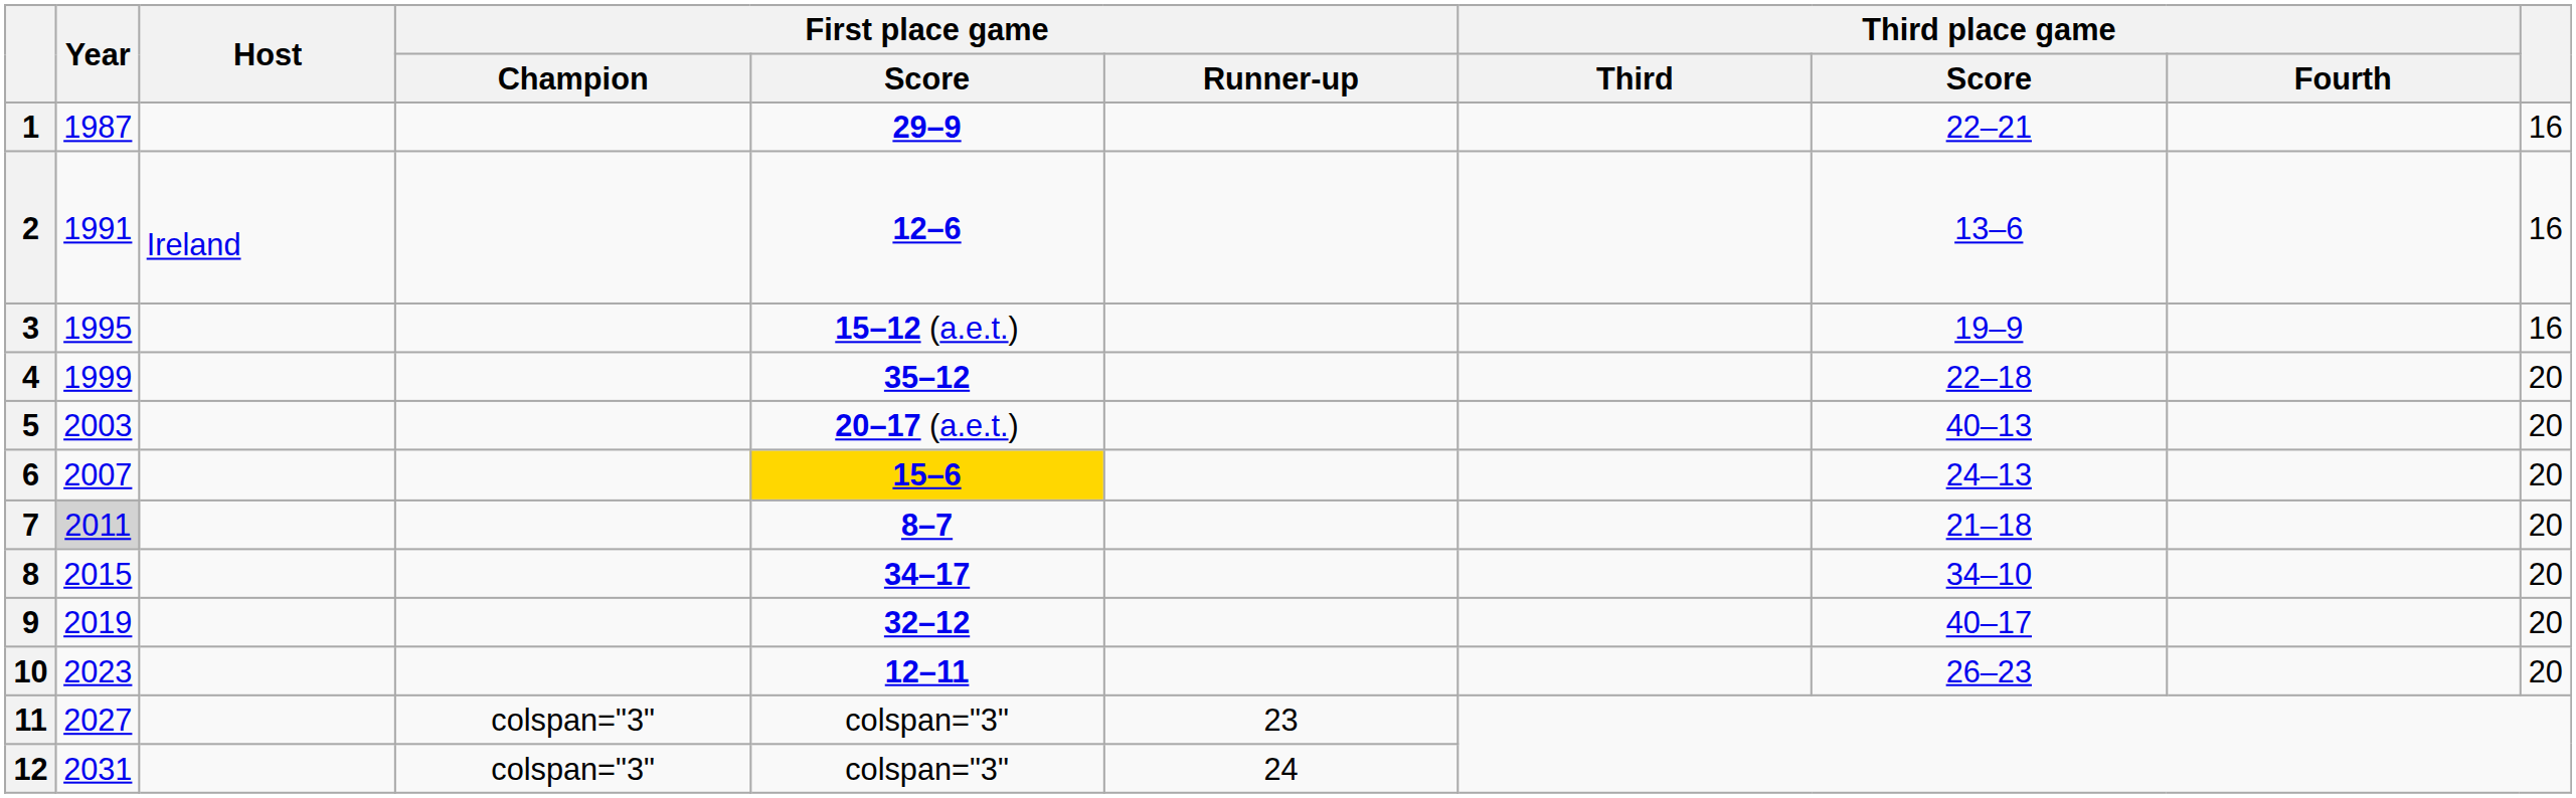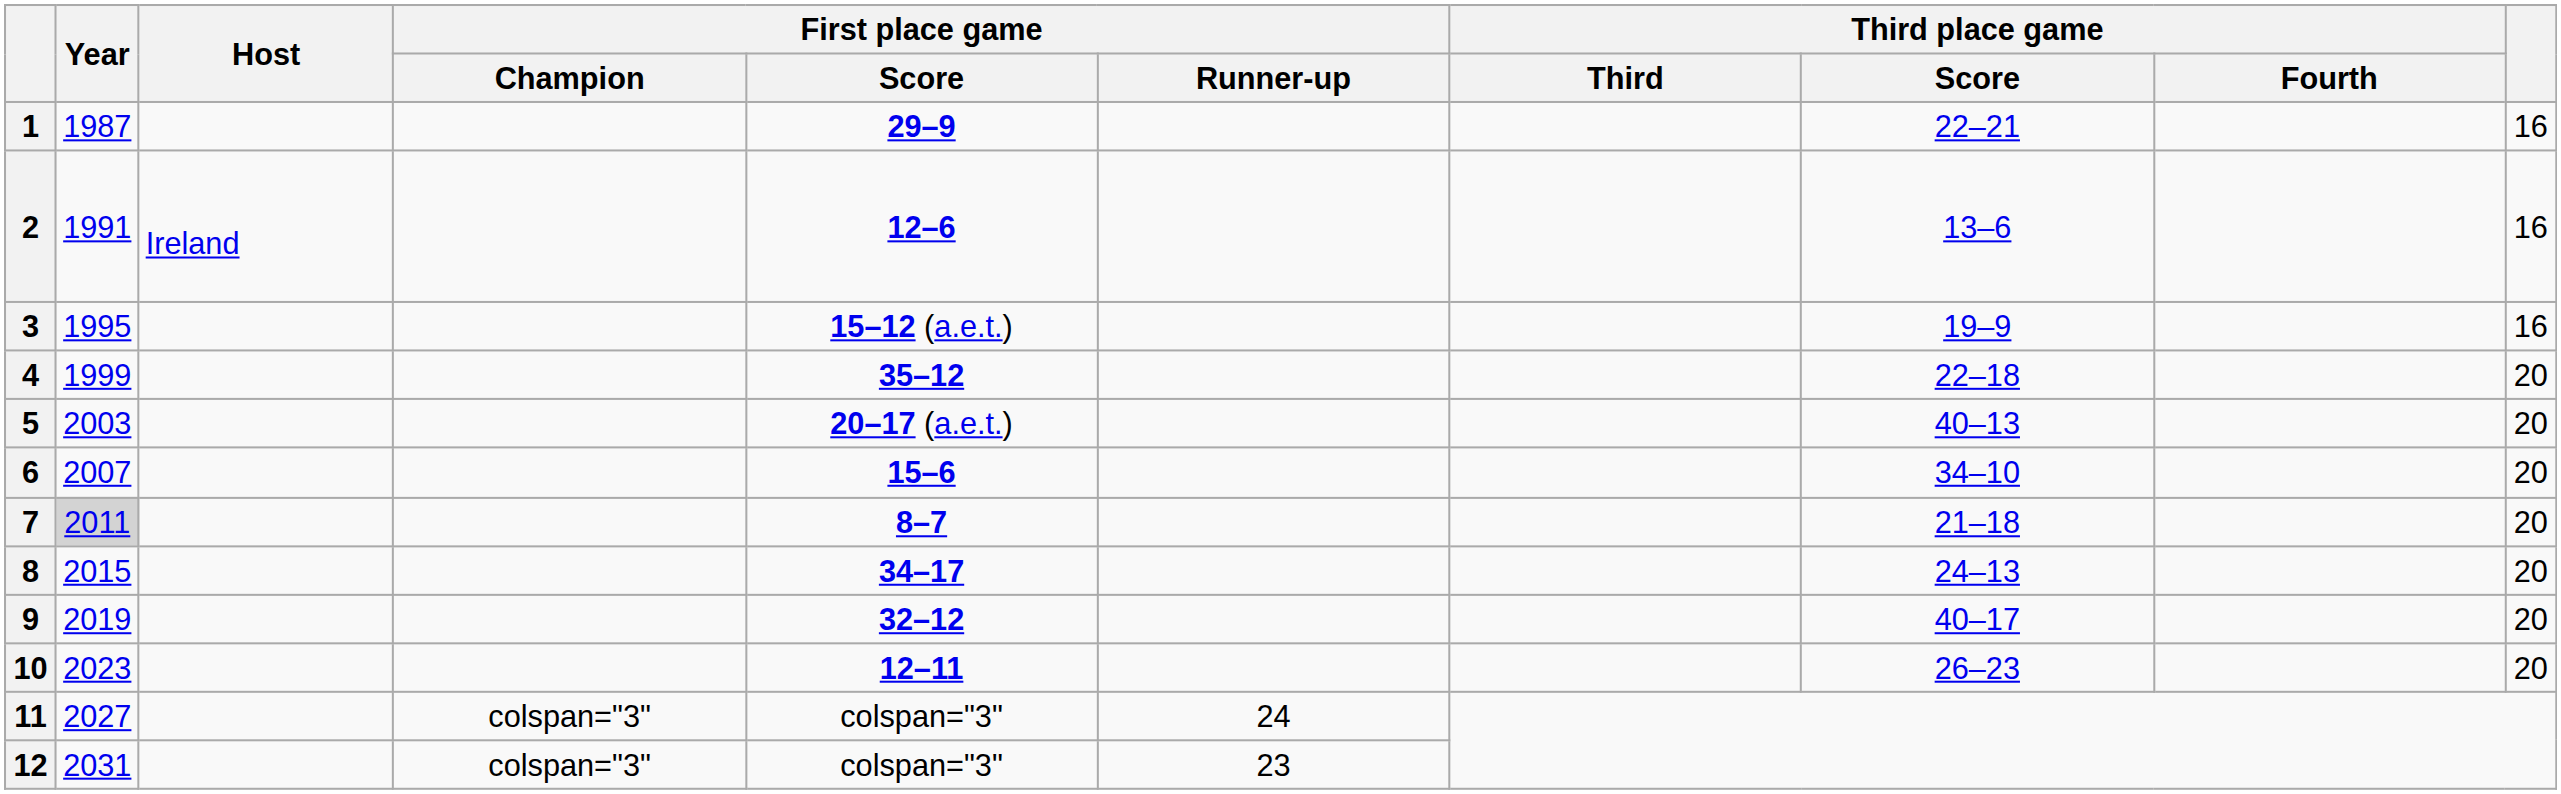6 | First place game / Score: gold background -> no background
6 | Third place game / Score: 24–13 -> 34–10
8 | Third place game / Score: 34–10 -> 24–13
11 | First place game / Runner-up: 23 -> 24
12 | First place game / Runner-up: 24 -> 23
